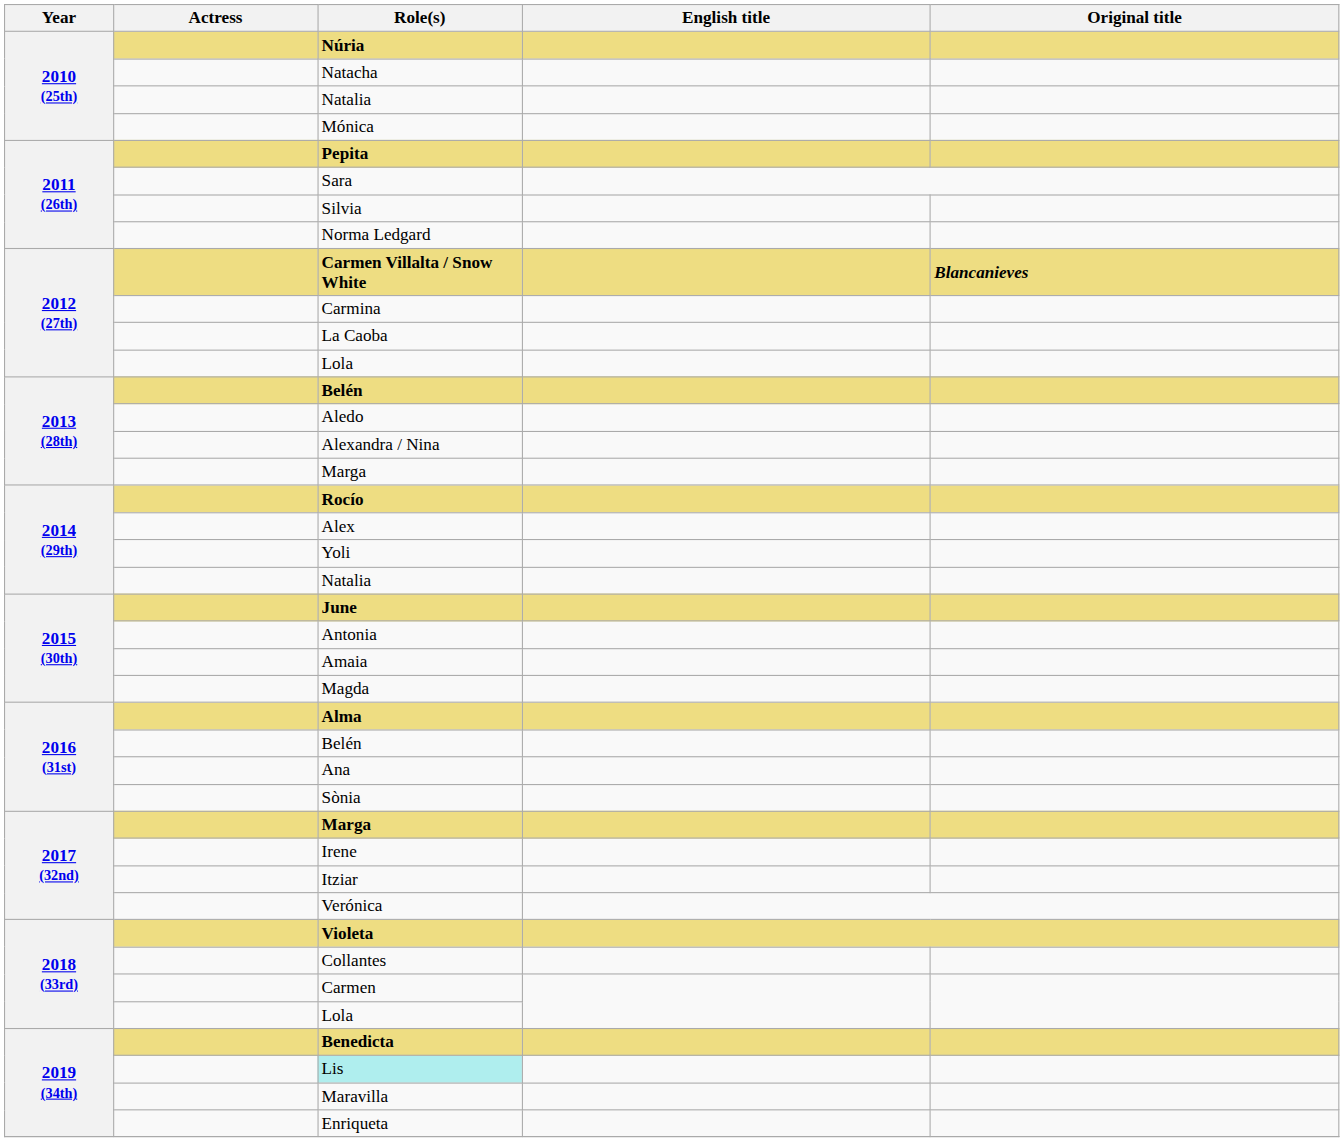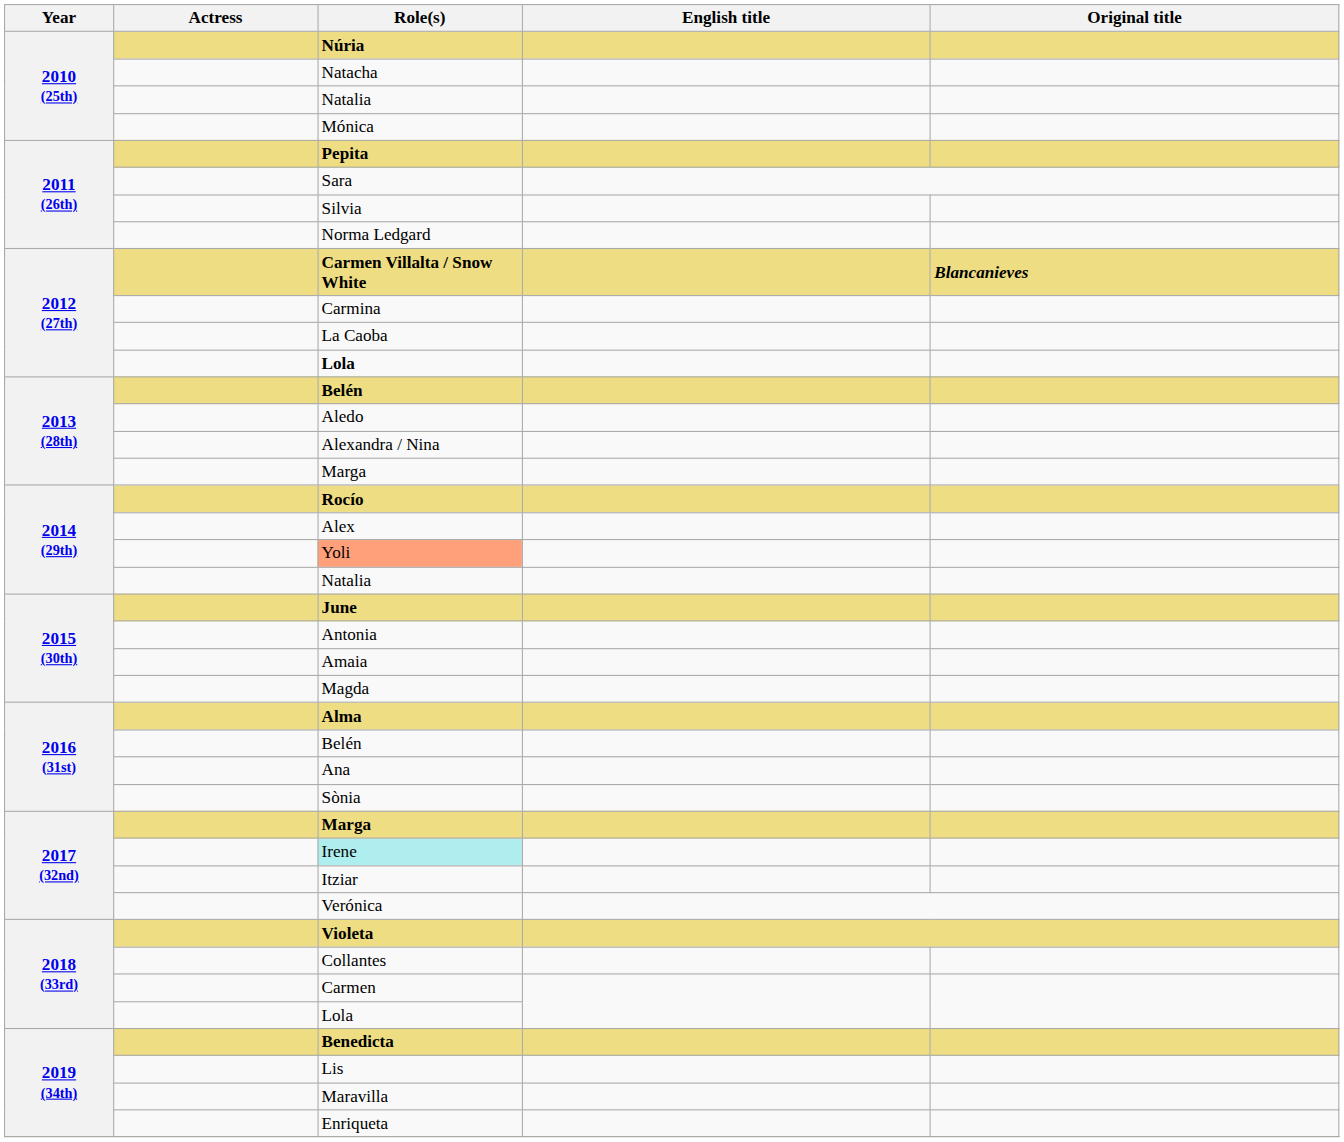2012 (27th) / Lola | Role(s): normal -> bold
Yoli | Role(s): no background -> lightsalmon background
Irene | Role(s): no background -> paleturquoise background
Lis | Role(s): paleturquoise background -> no background
